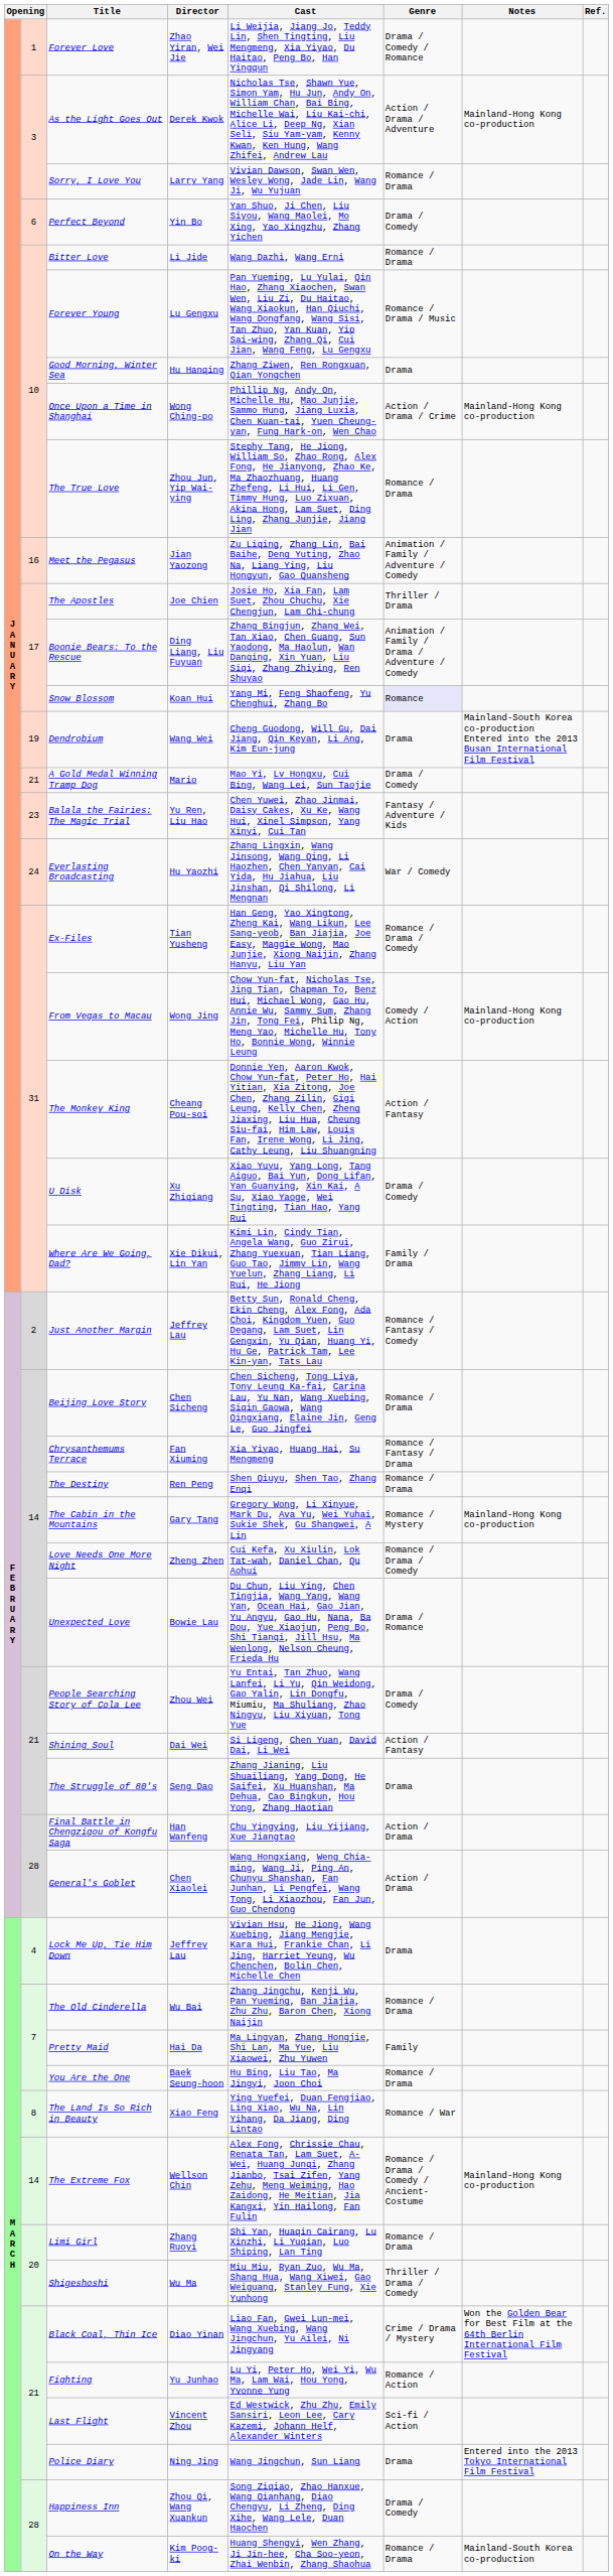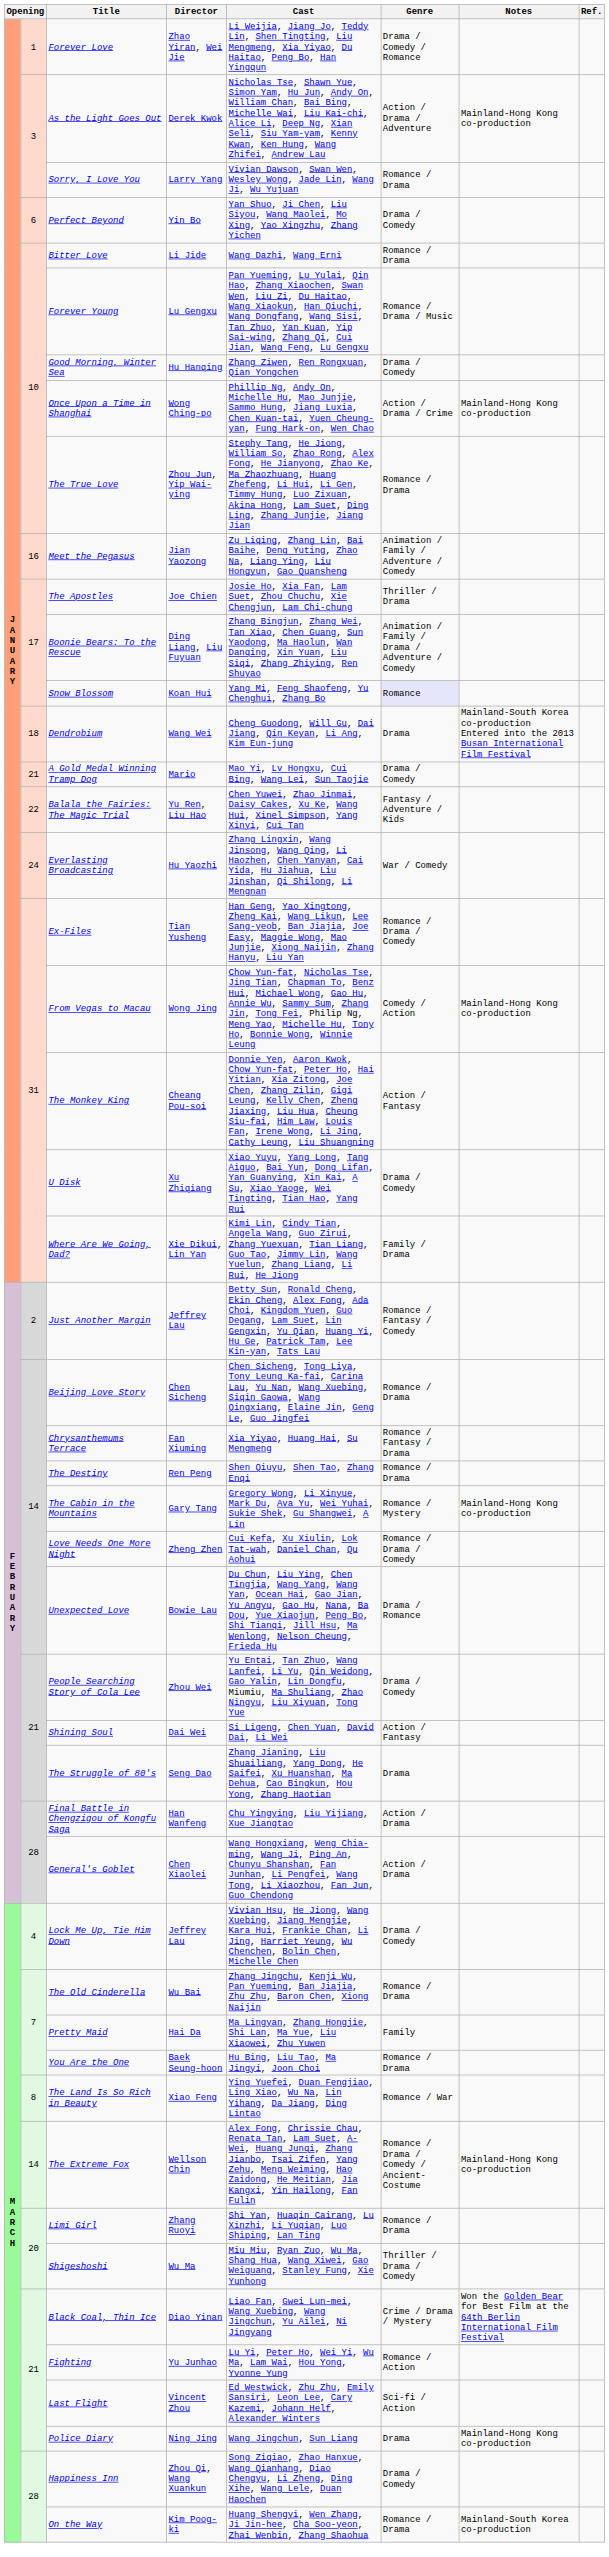Good Morning, Winter Sea | Genre: Drama -> Drama / Comedy
Dendrobium | column 2: 19 -> 18
Balala the Fairies: The Magic Trial | column 2: 23 -> 22
Lock Me Up, Tie Him Down | Genre: Drama -> Drama / Comedy
Police Diary | Notes: Entered into the 2013 Tokyo International Film Festival -> Mainland-Hong Kong co-production
